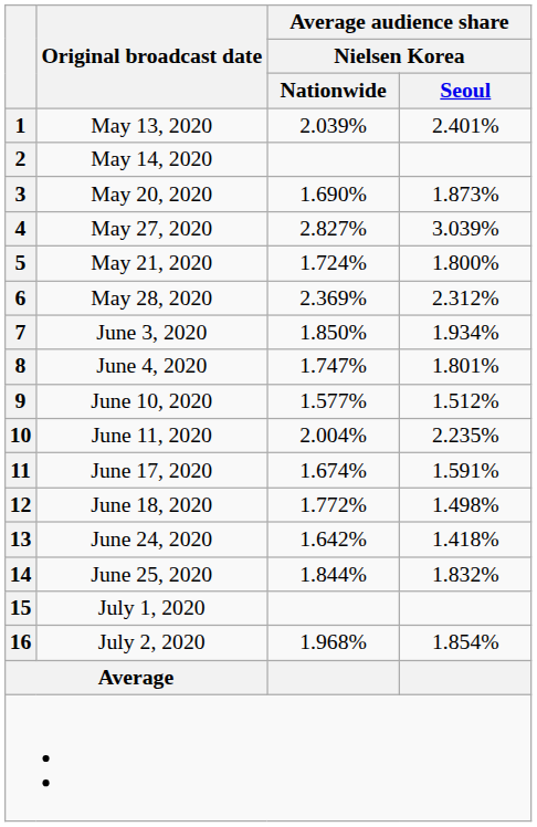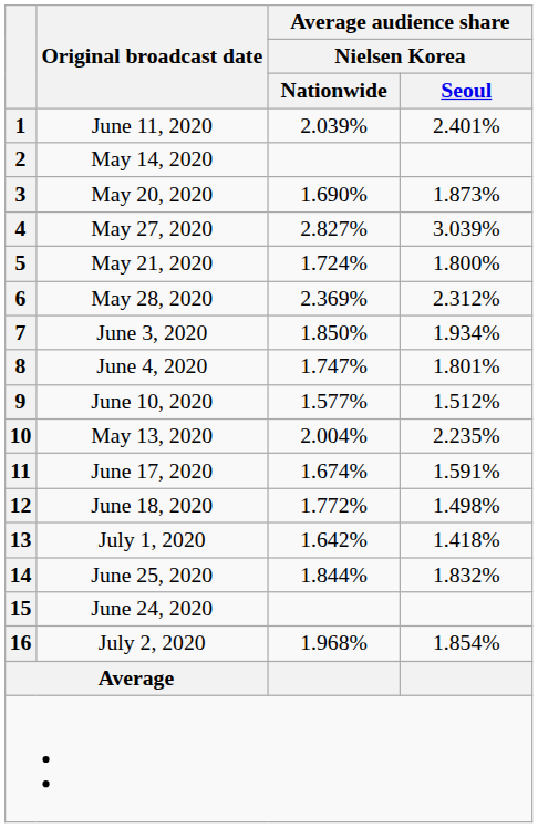1 | Original broadcast date: May 13, 2020 -> June 11, 2020
10 | Original broadcast date: June 11, 2020 -> May 13, 2020
13 | Original broadcast date: June 24, 2020 -> July 1, 2020
15 | Original broadcast date: July 1, 2020 -> June 24, 2020
